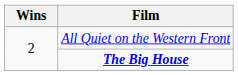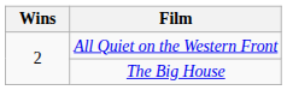The Big House | Film: bold -> normal
